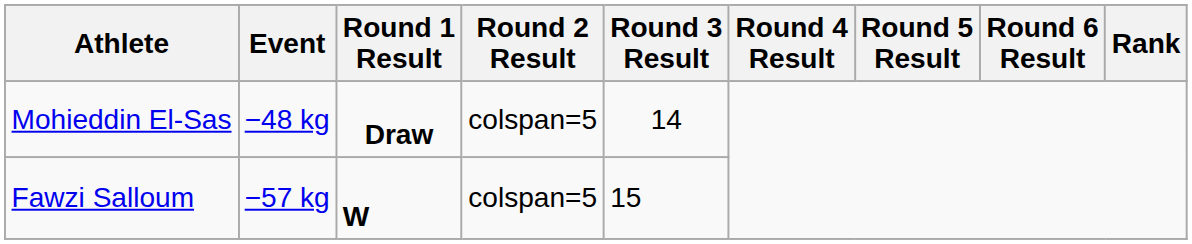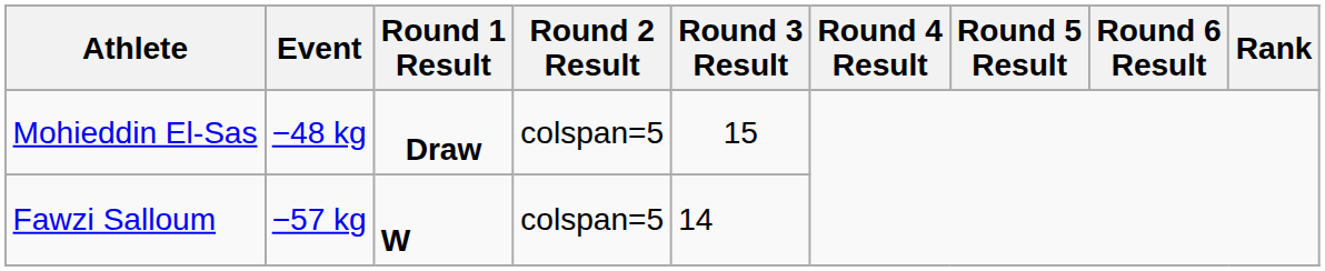Mohieddin El-Sas | Round 3 Result: 14 -> 15
Fawzi Salloum | Round 3 Result: 15 -> 14
